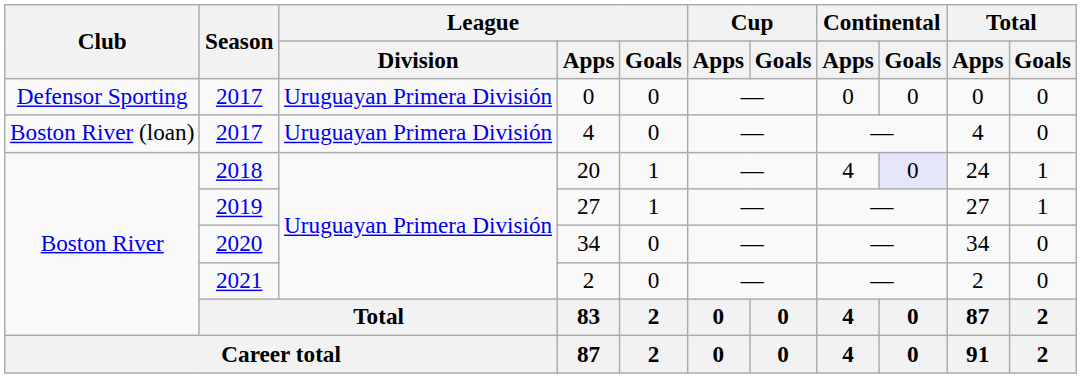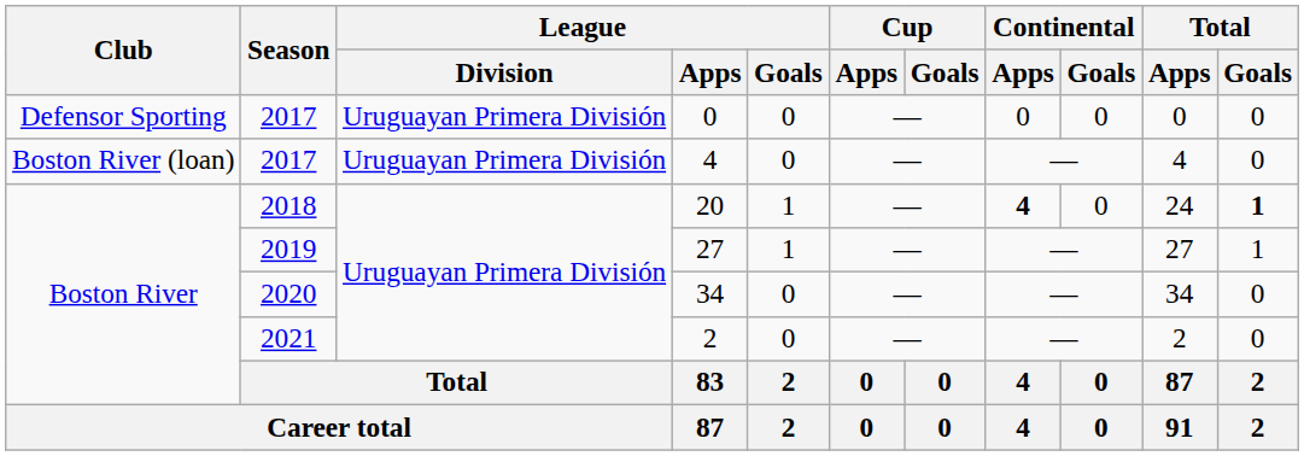20 | Continental / Apps: normal -> bold
20 | Continental / Goals: lavender background -> no background
20 | Total / Goals: normal -> bold
